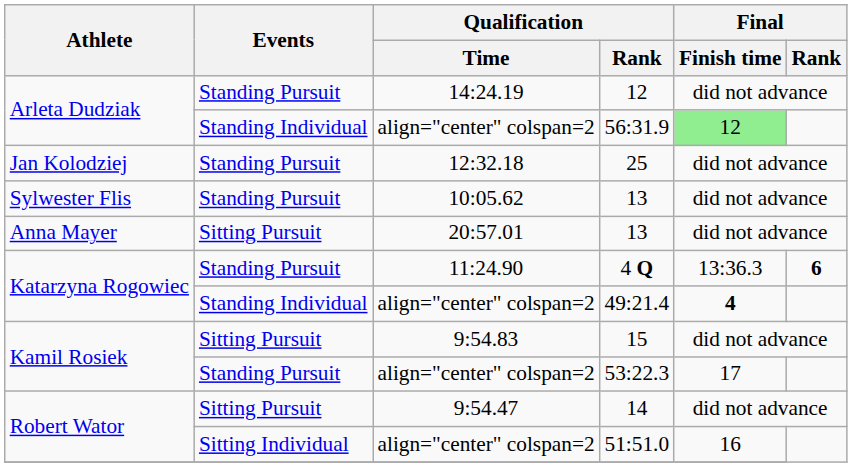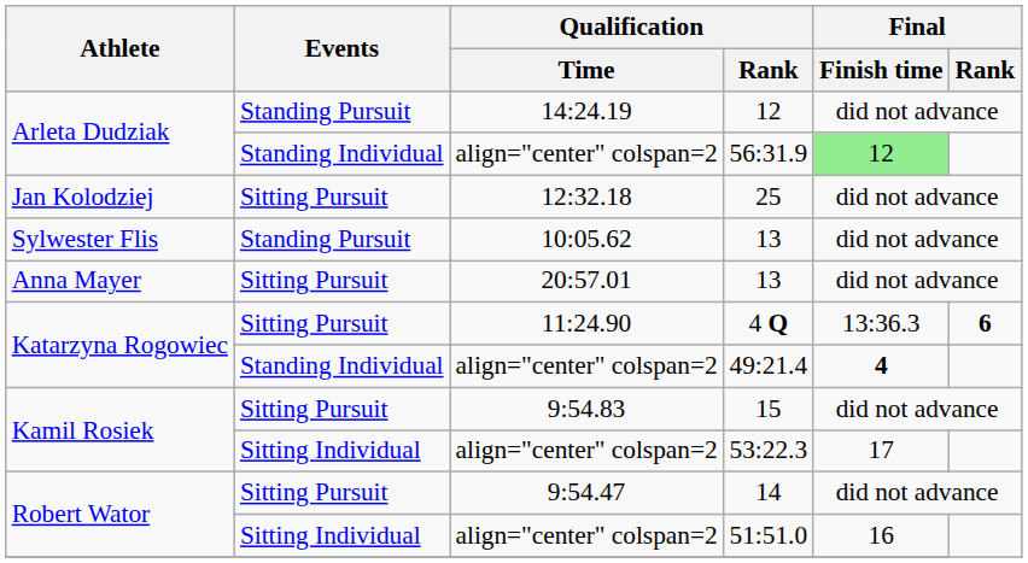25 | Events: Standing Pursuit -> Sitting Pursuit
4 Q | Events: Standing Pursuit -> Sitting Pursuit
53:22.3 | Events: Standing Pursuit -> Sitting Individual
